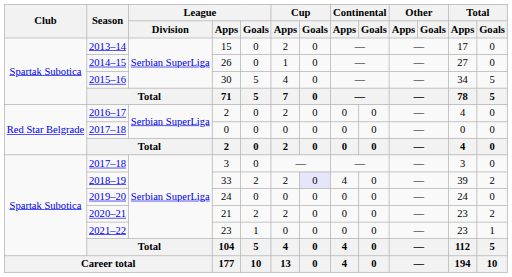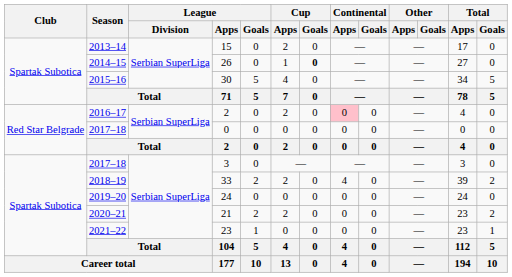26 | Cup / Goals: normal -> bold
2016–17 / 2 | Continental / Apps: no background -> pink background
33 | Cup / Goals: lavender background -> no background
